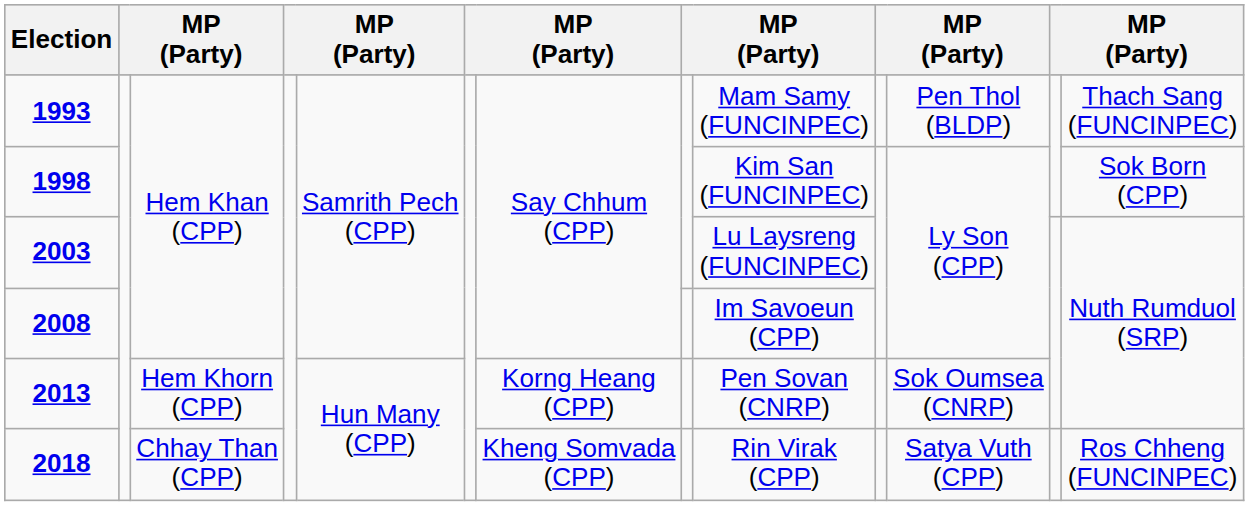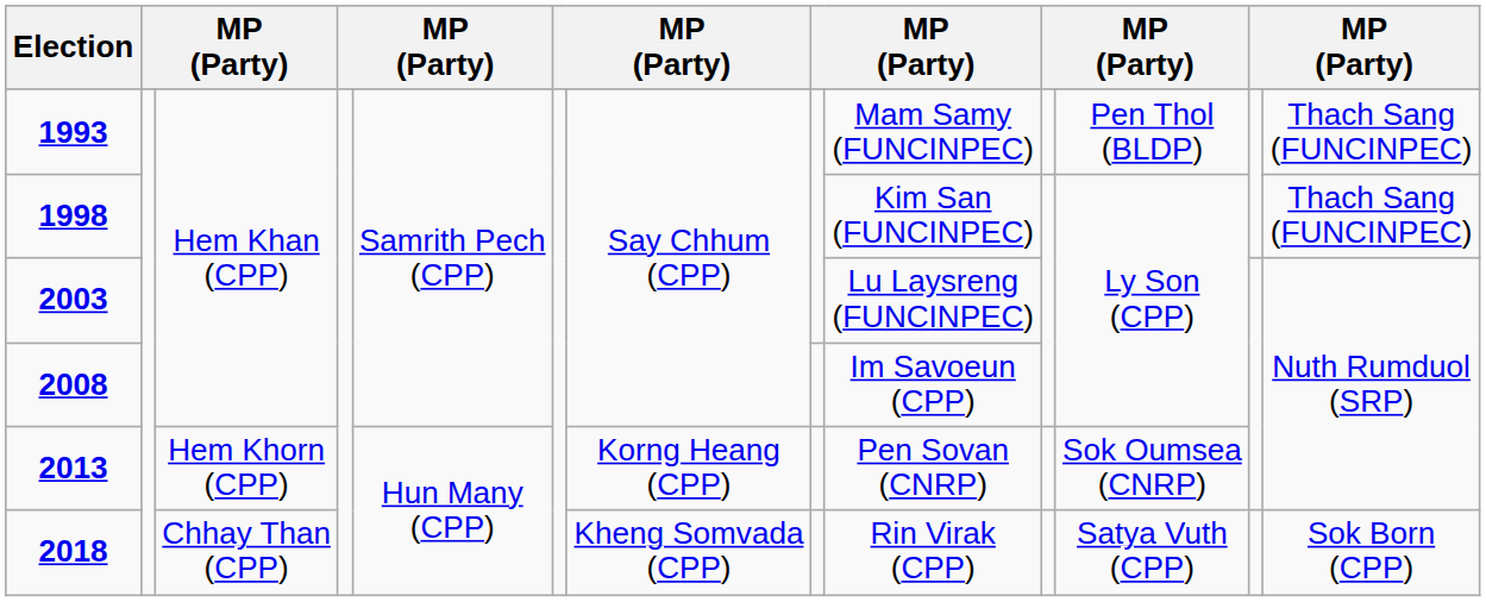1998 | column 13: Sok Born (CPP) -> Thach Sang (FUNCINPEC)
2018 | column 13: Ros Chheng (FUNCINPEC) -> Sok Born (CPP)
